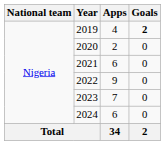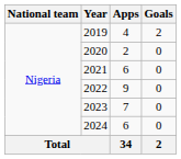2019 | Goals: bold -> normal
